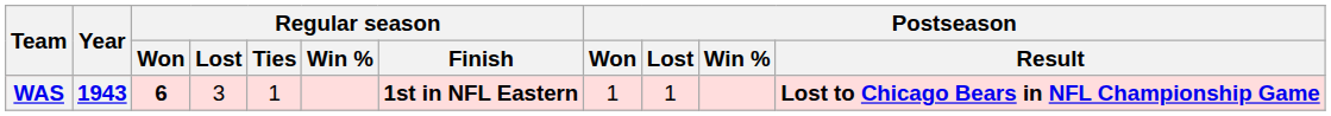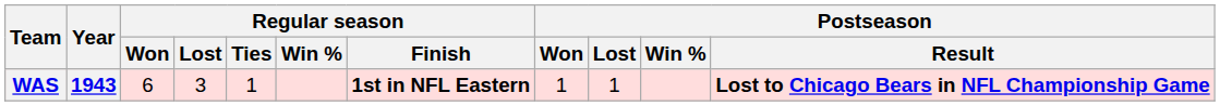WAS | Regular season / Won: bold -> normal
